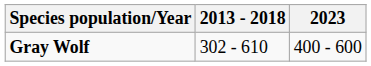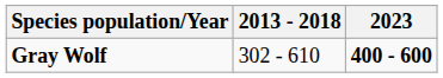Gray Wolf | 2023: normal -> bold
